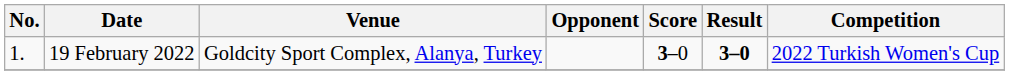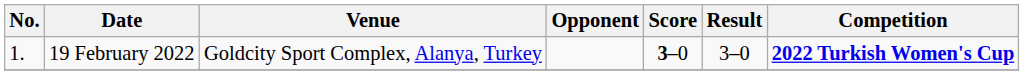19 February 2022 | Result: bold -> normal
19 February 2022 | Competition: normal -> bold
